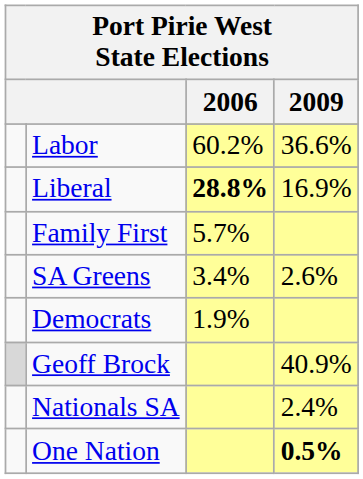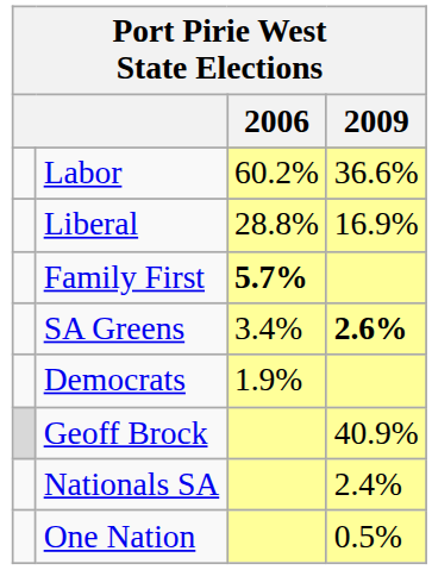Liberal | 2006: bold -> normal
Family First | 2006: normal -> bold
SA Greens | 2009: normal -> bold
One Nation | 2009: bold -> normal
